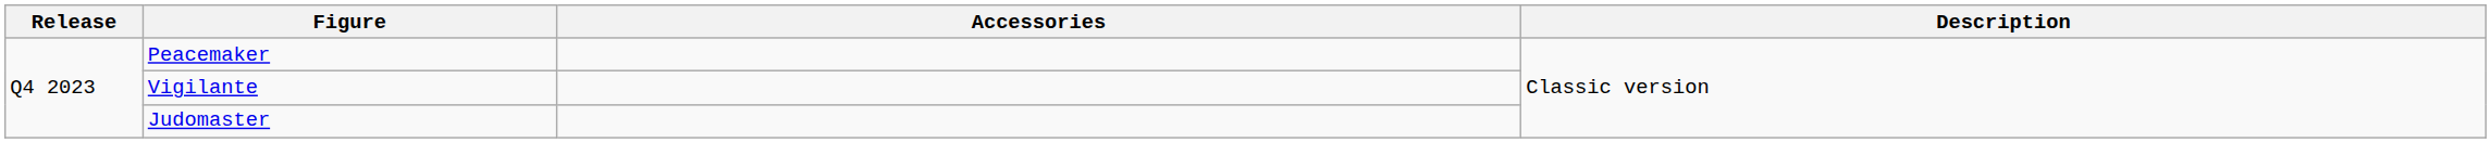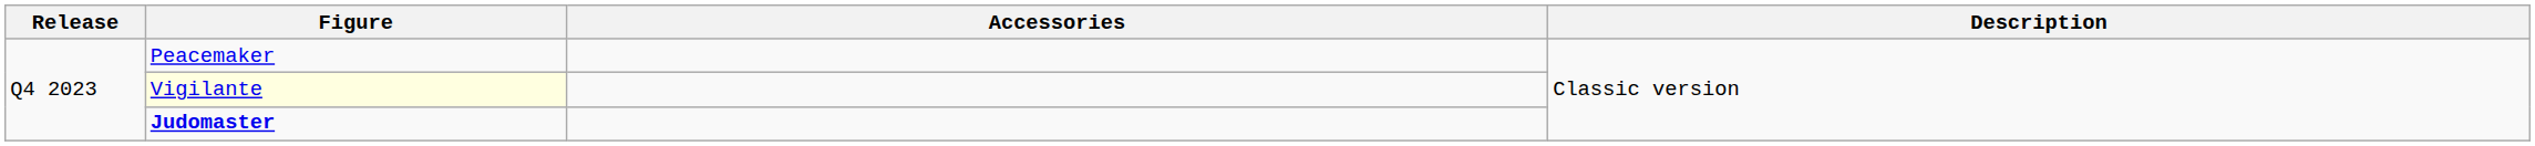Vigilante | Figure: no background -> lightyellow background
Judomaster | Figure: normal -> bold
